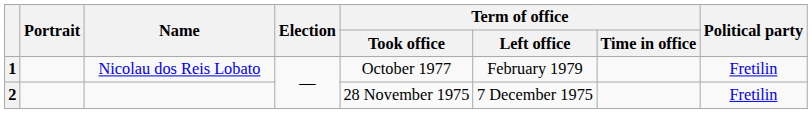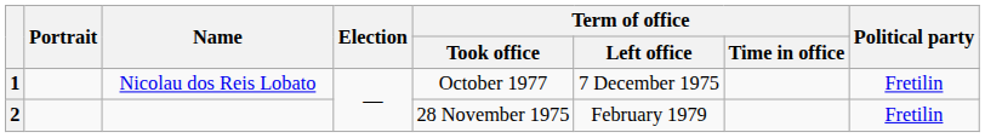1 | Term of office / Left office: February 1979 -> 7 December 1975
2 | Term of office / Left office: 7 December 1975 -> February 1979
